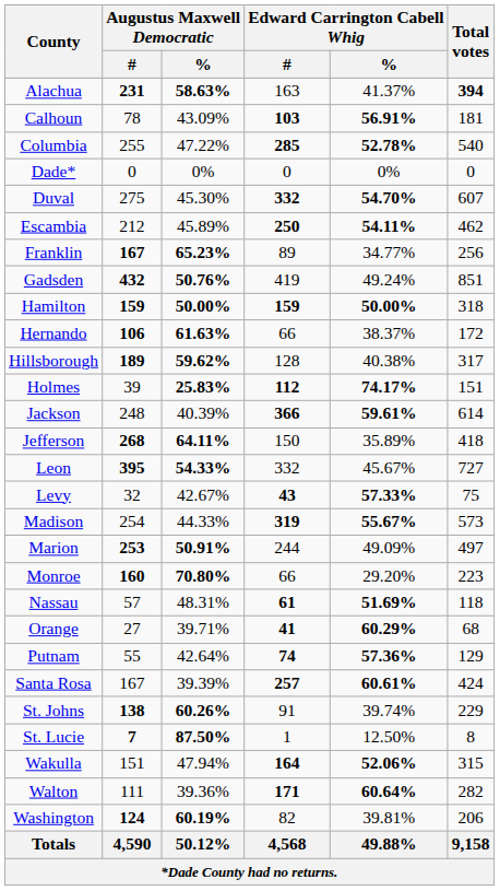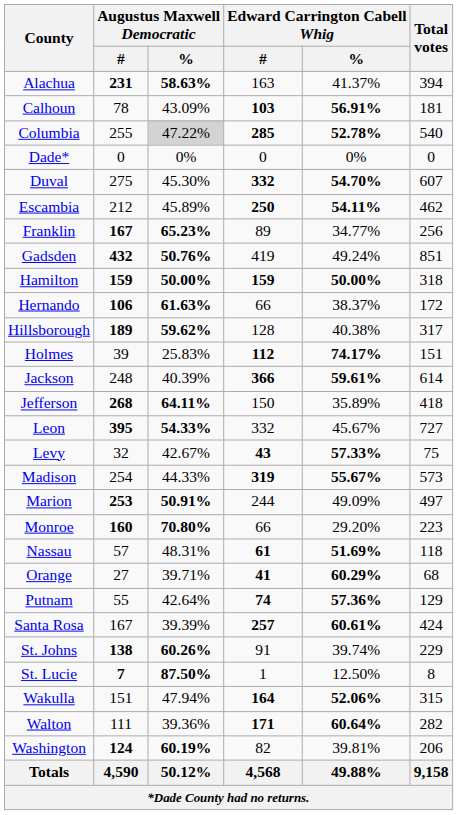Alachua | Total votes: bold -> normal
Columbia | Augustus Maxwell Democratic / %: no background -> lightgrey background
Holmes | Augustus Maxwell Democratic / %: bold -> normal
